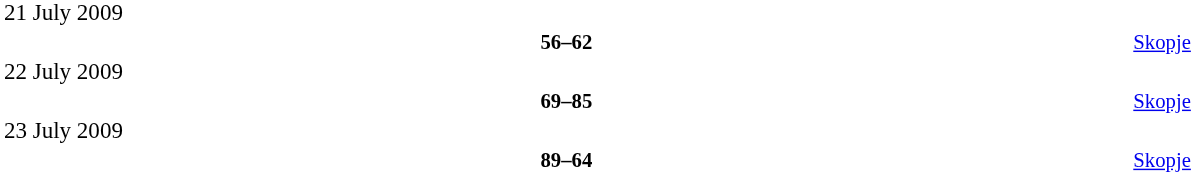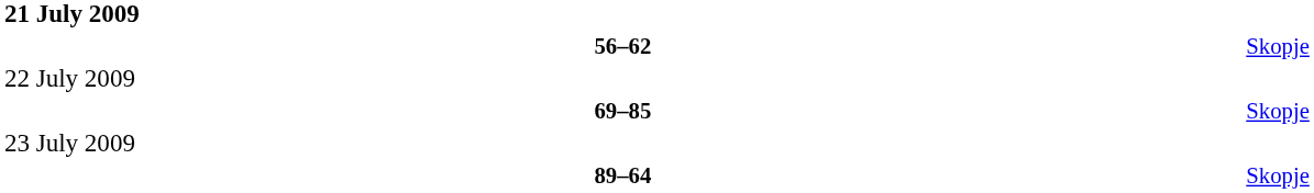21 July 2009 | column 1: normal -> bold
